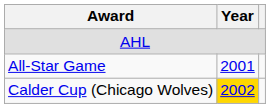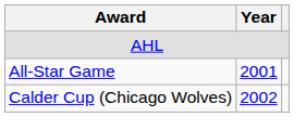Calder Cup (Chicago Wolves) | Year: gold background -> no background
